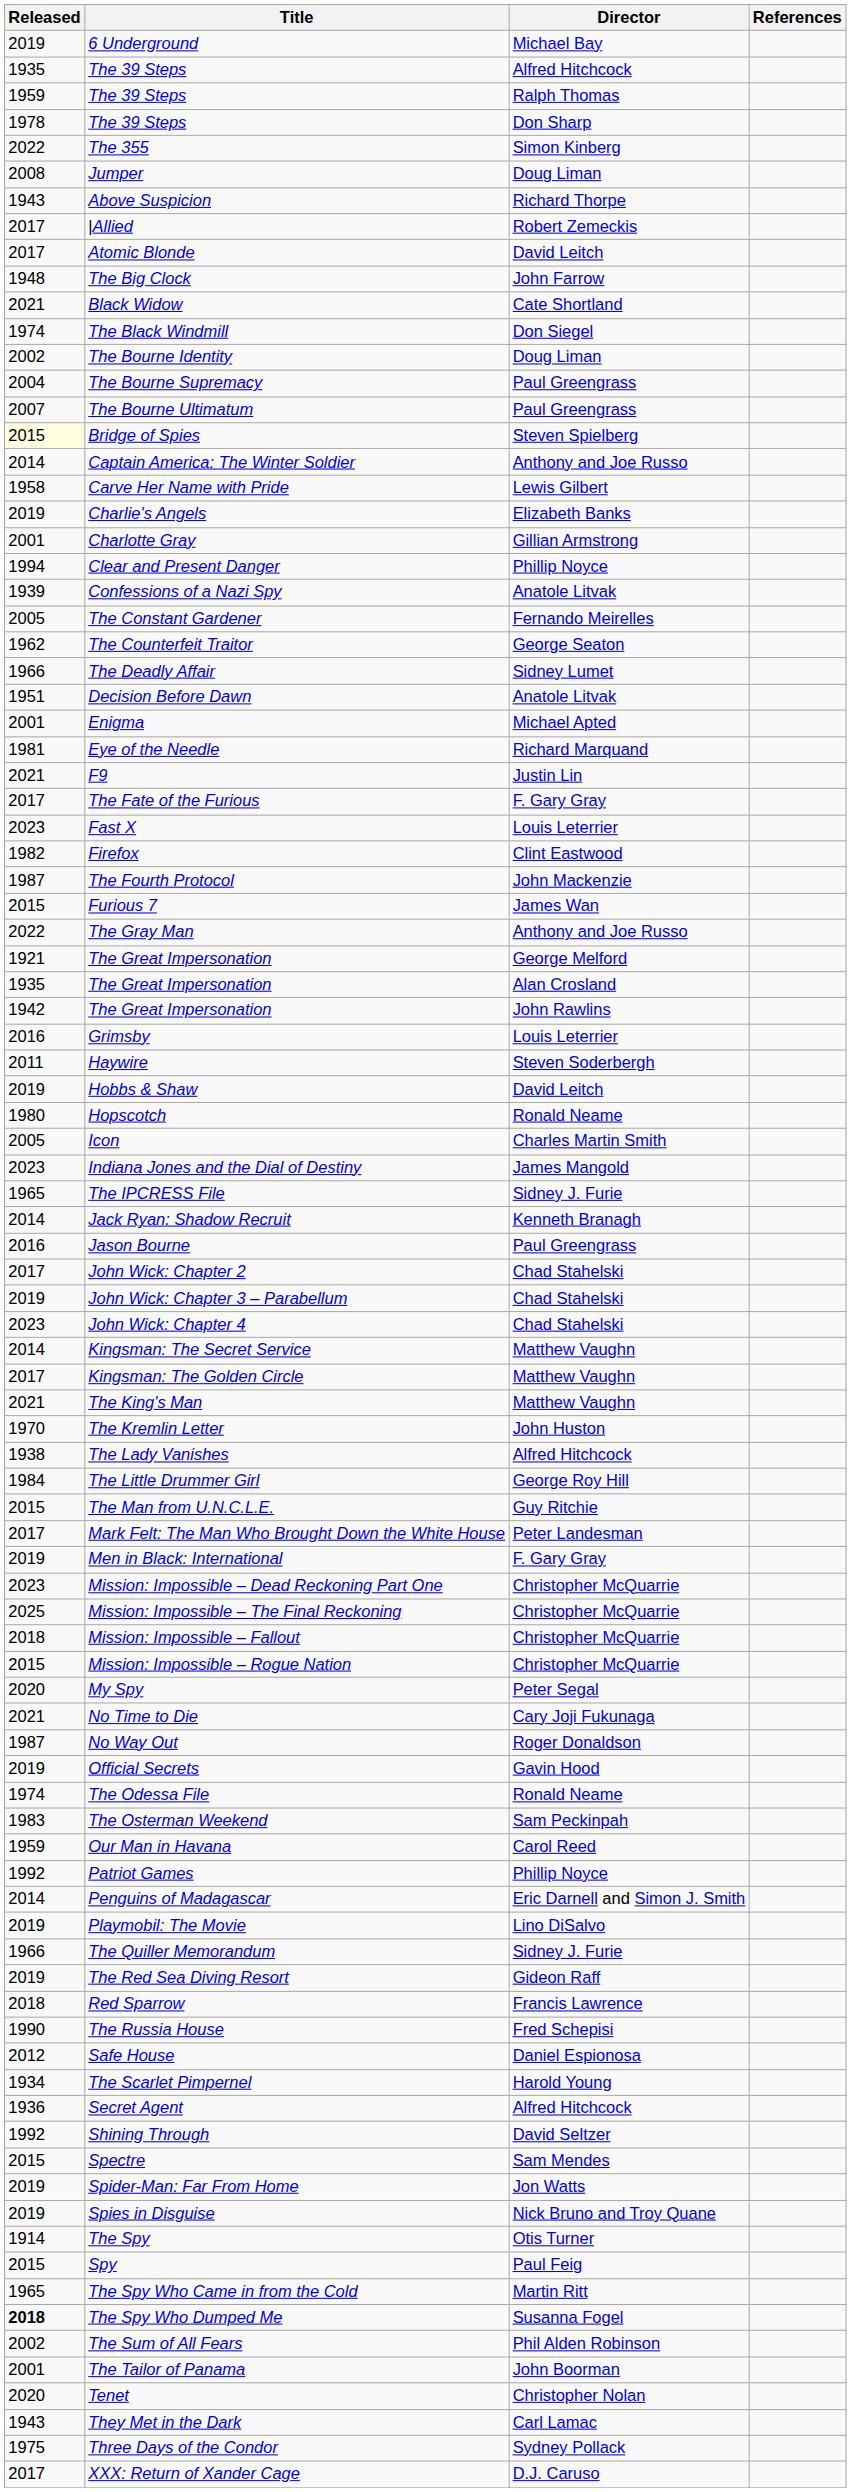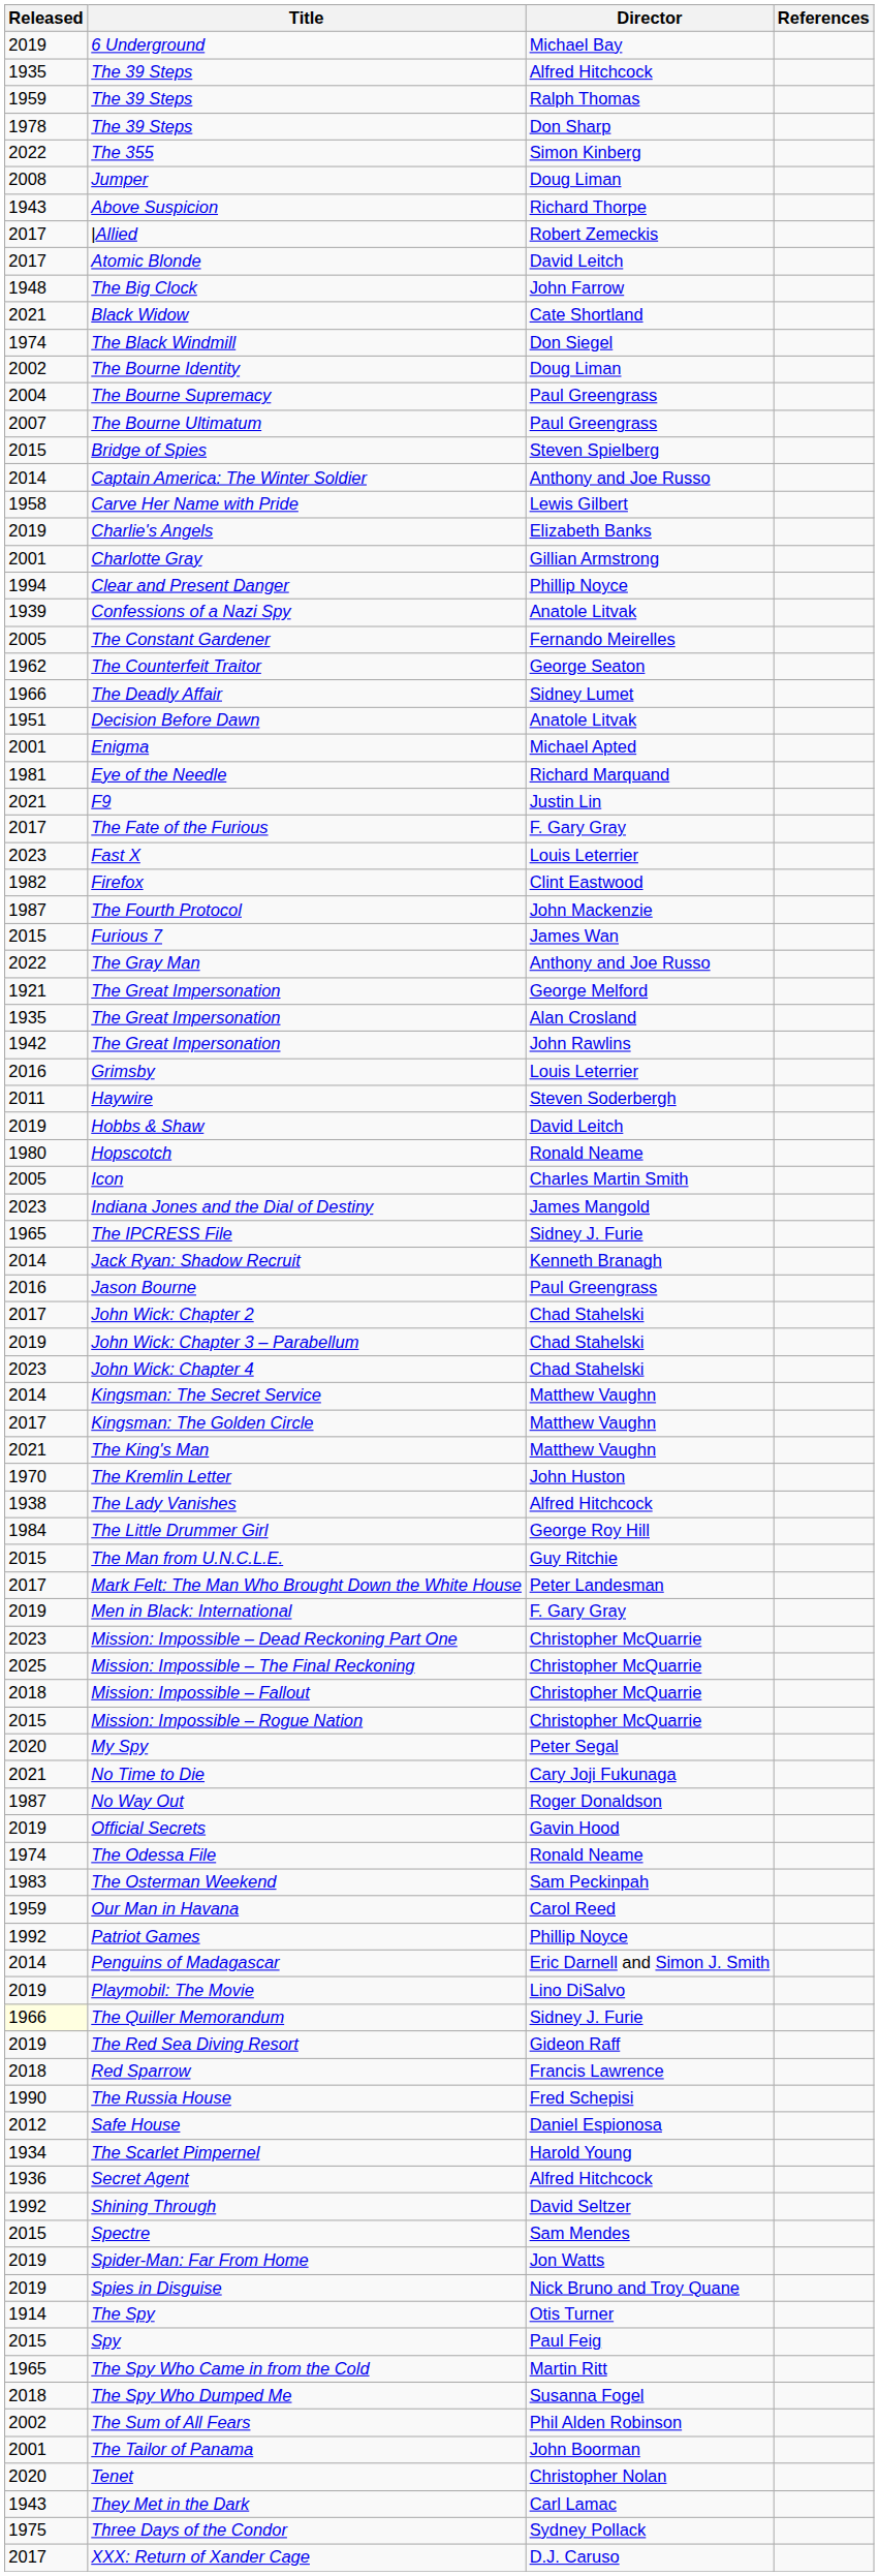Bridge of Spies | Released: lightyellow background -> no background
The Quiller Memorandum | Released: no background -> lightyellow background
The Spy Who Dumped Me | Released: bold -> normal
